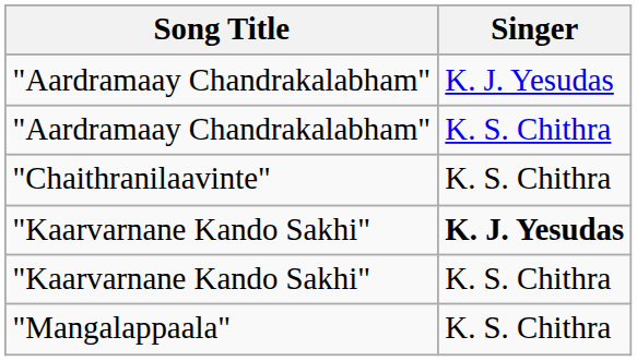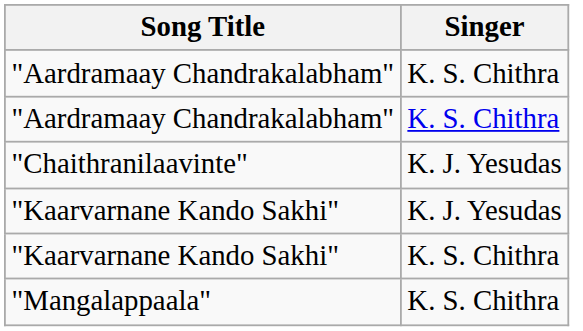row 2 | Singer: K. J. Yesudas -> K. S. Chithra
row 4 | Singer: K. S. Chithra -> K. J. Yesudas
row 5 | Singer: bold -> normal
